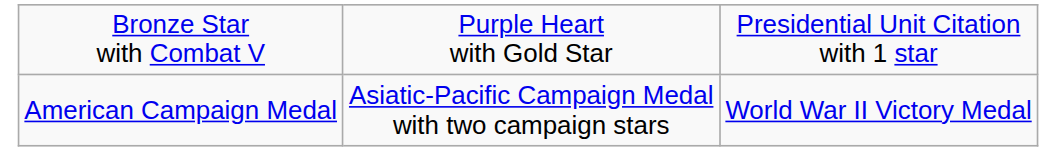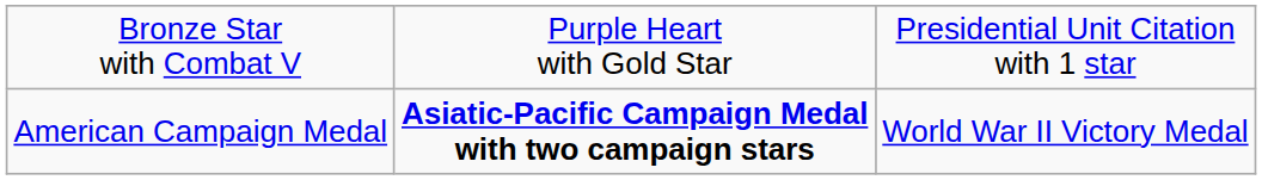American Campaign Medal | column 2: normal -> bold
